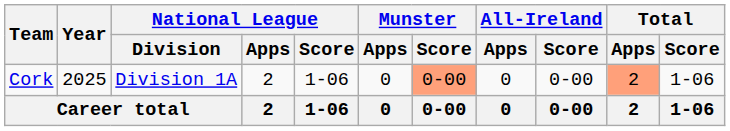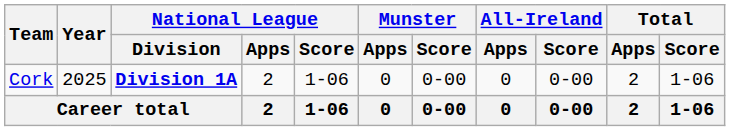Cork | National League / Division: normal -> bold
Cork | Munster / Score: lightsalmon background -> no background
Cork | Total / Apps: lightsalmon background -> no background
